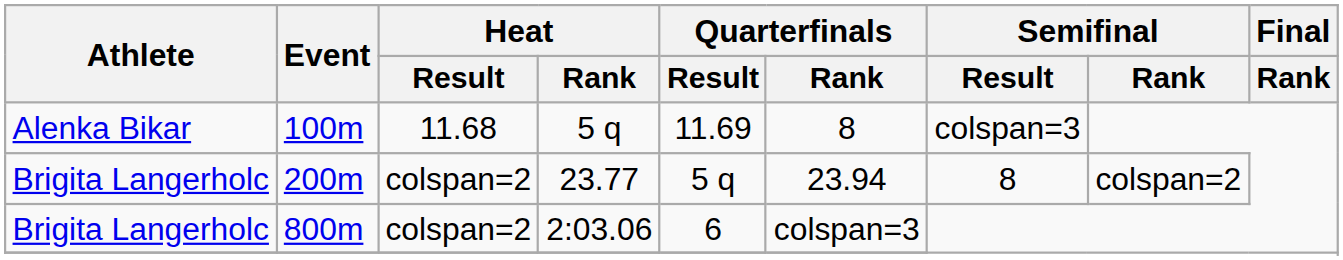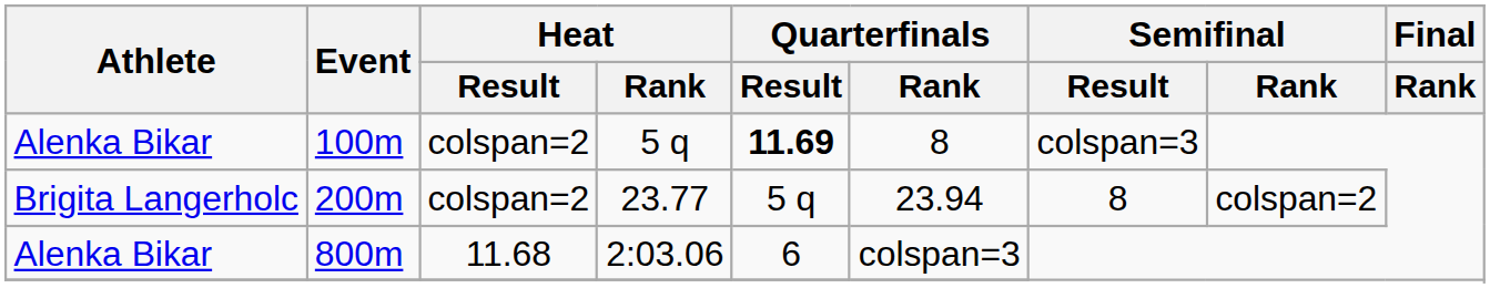100m | Heat / Result: 11.68 -> colspan=2
100m | Quarterfinals / Result: normal -> bold
800m | Athlete: Brigita Langerholc -> Alenka Bikar
800m | Heat / Result: colspan=2 -> 11.68
